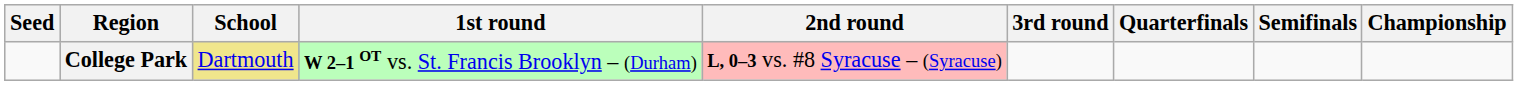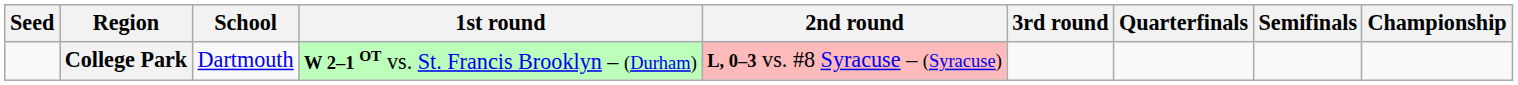College Park | School: khaki background -> no background
